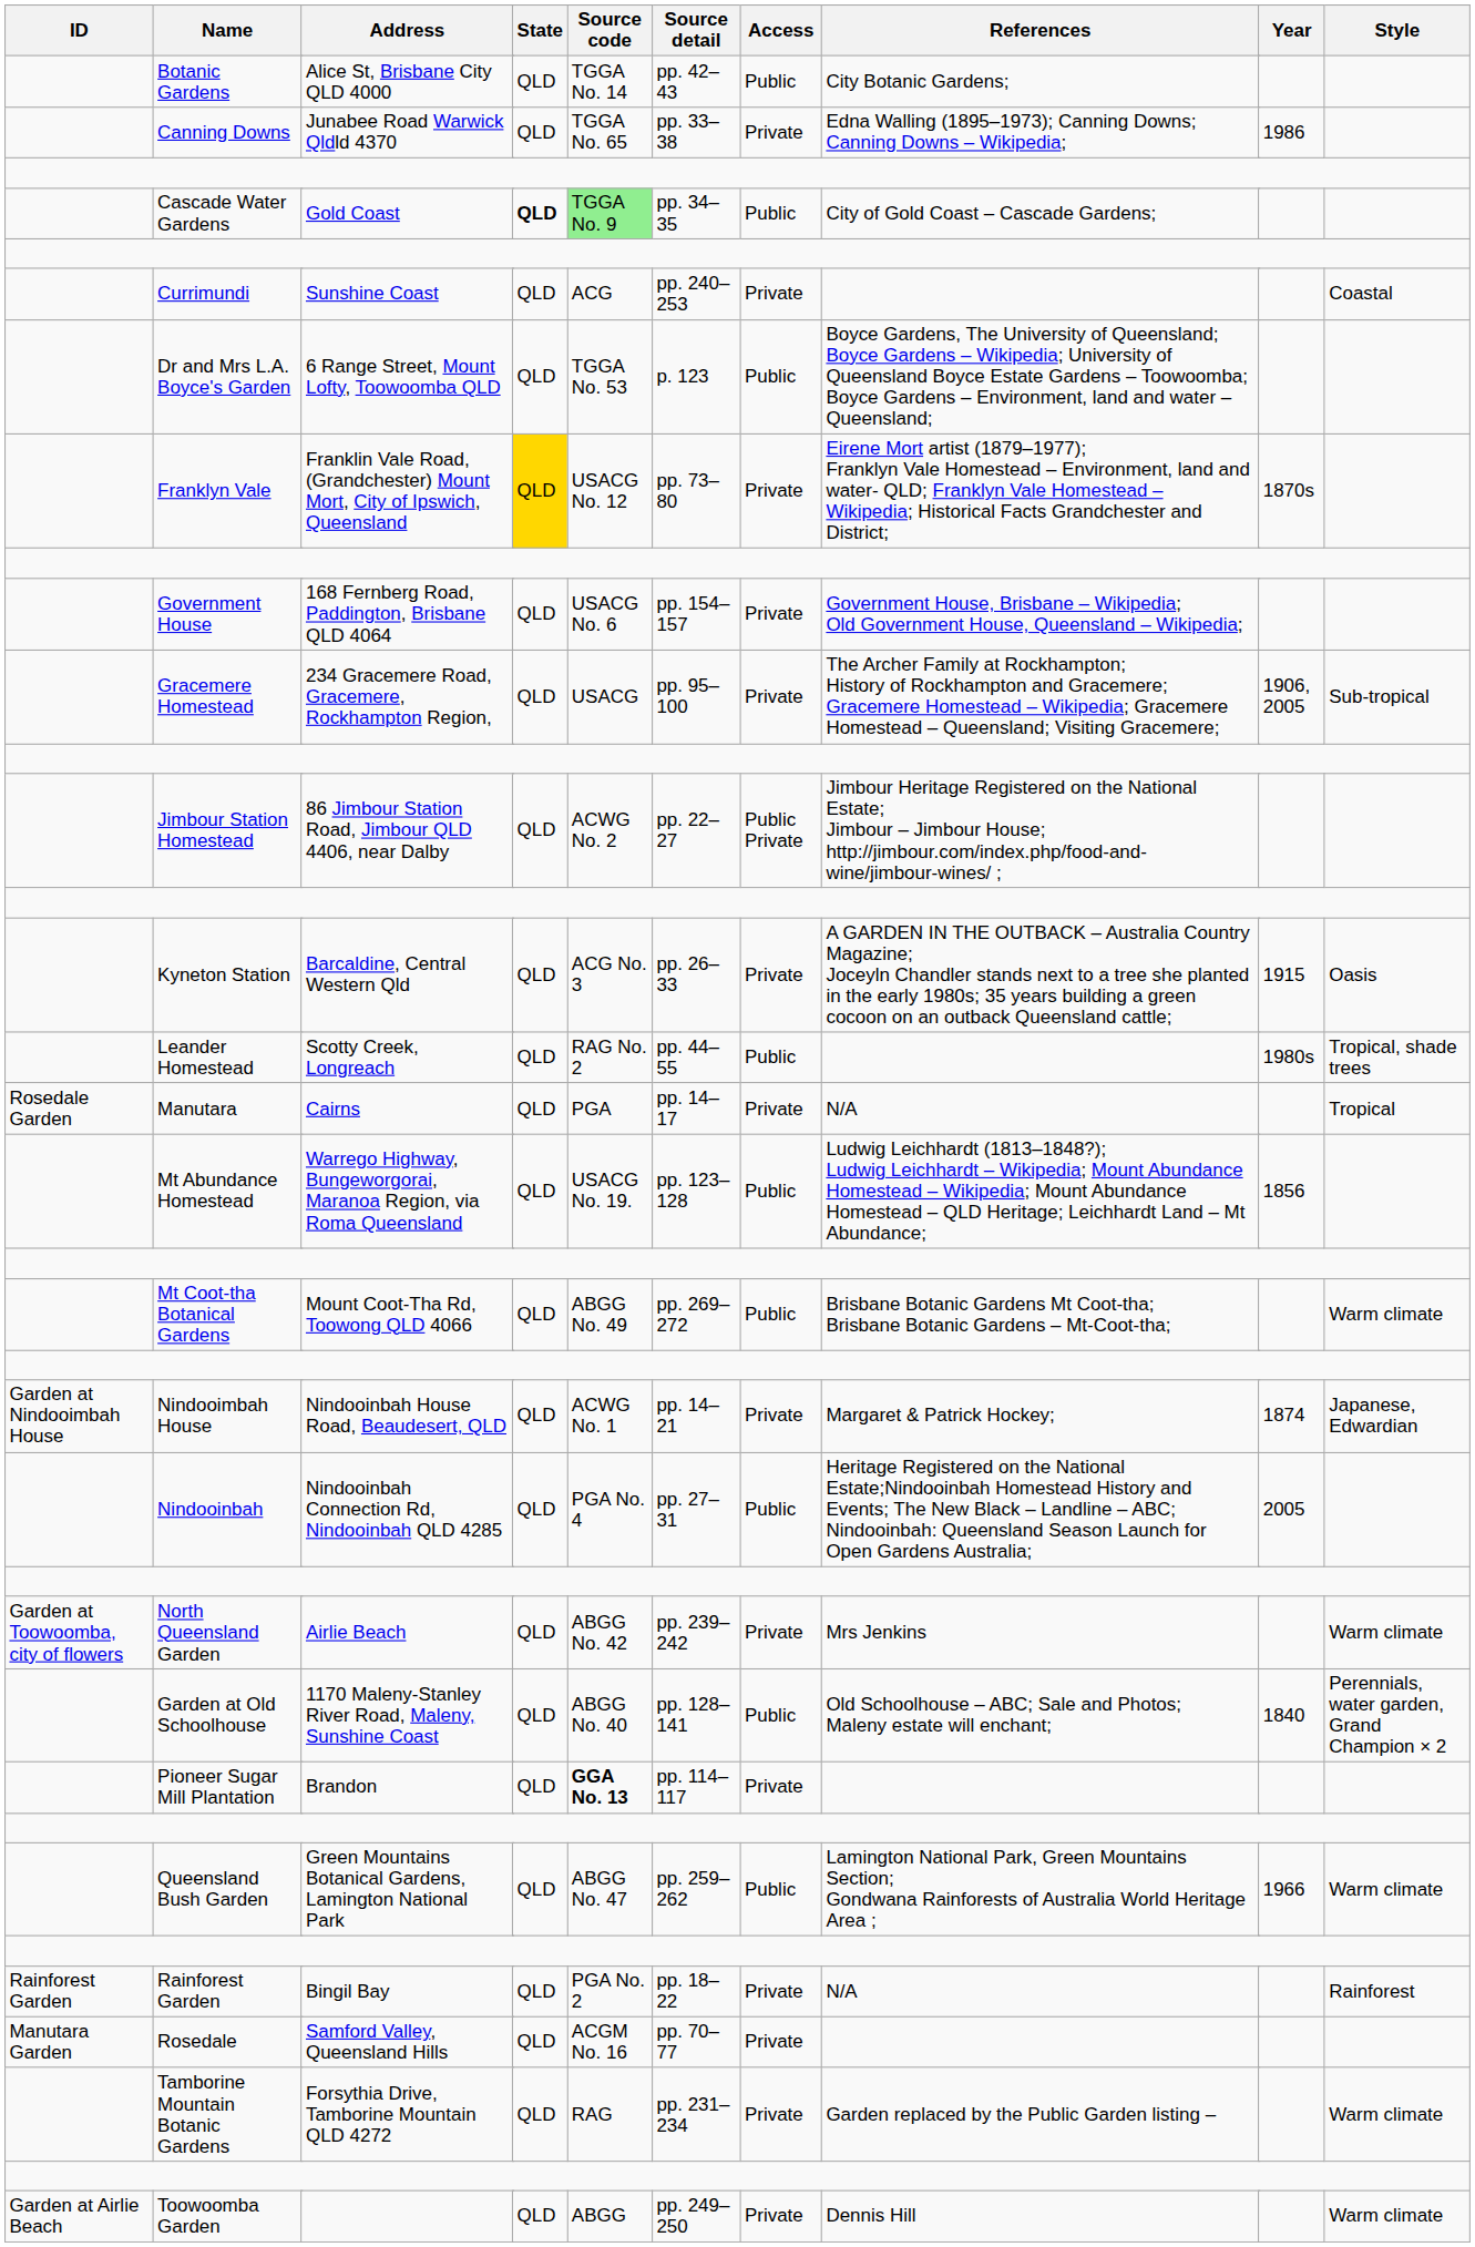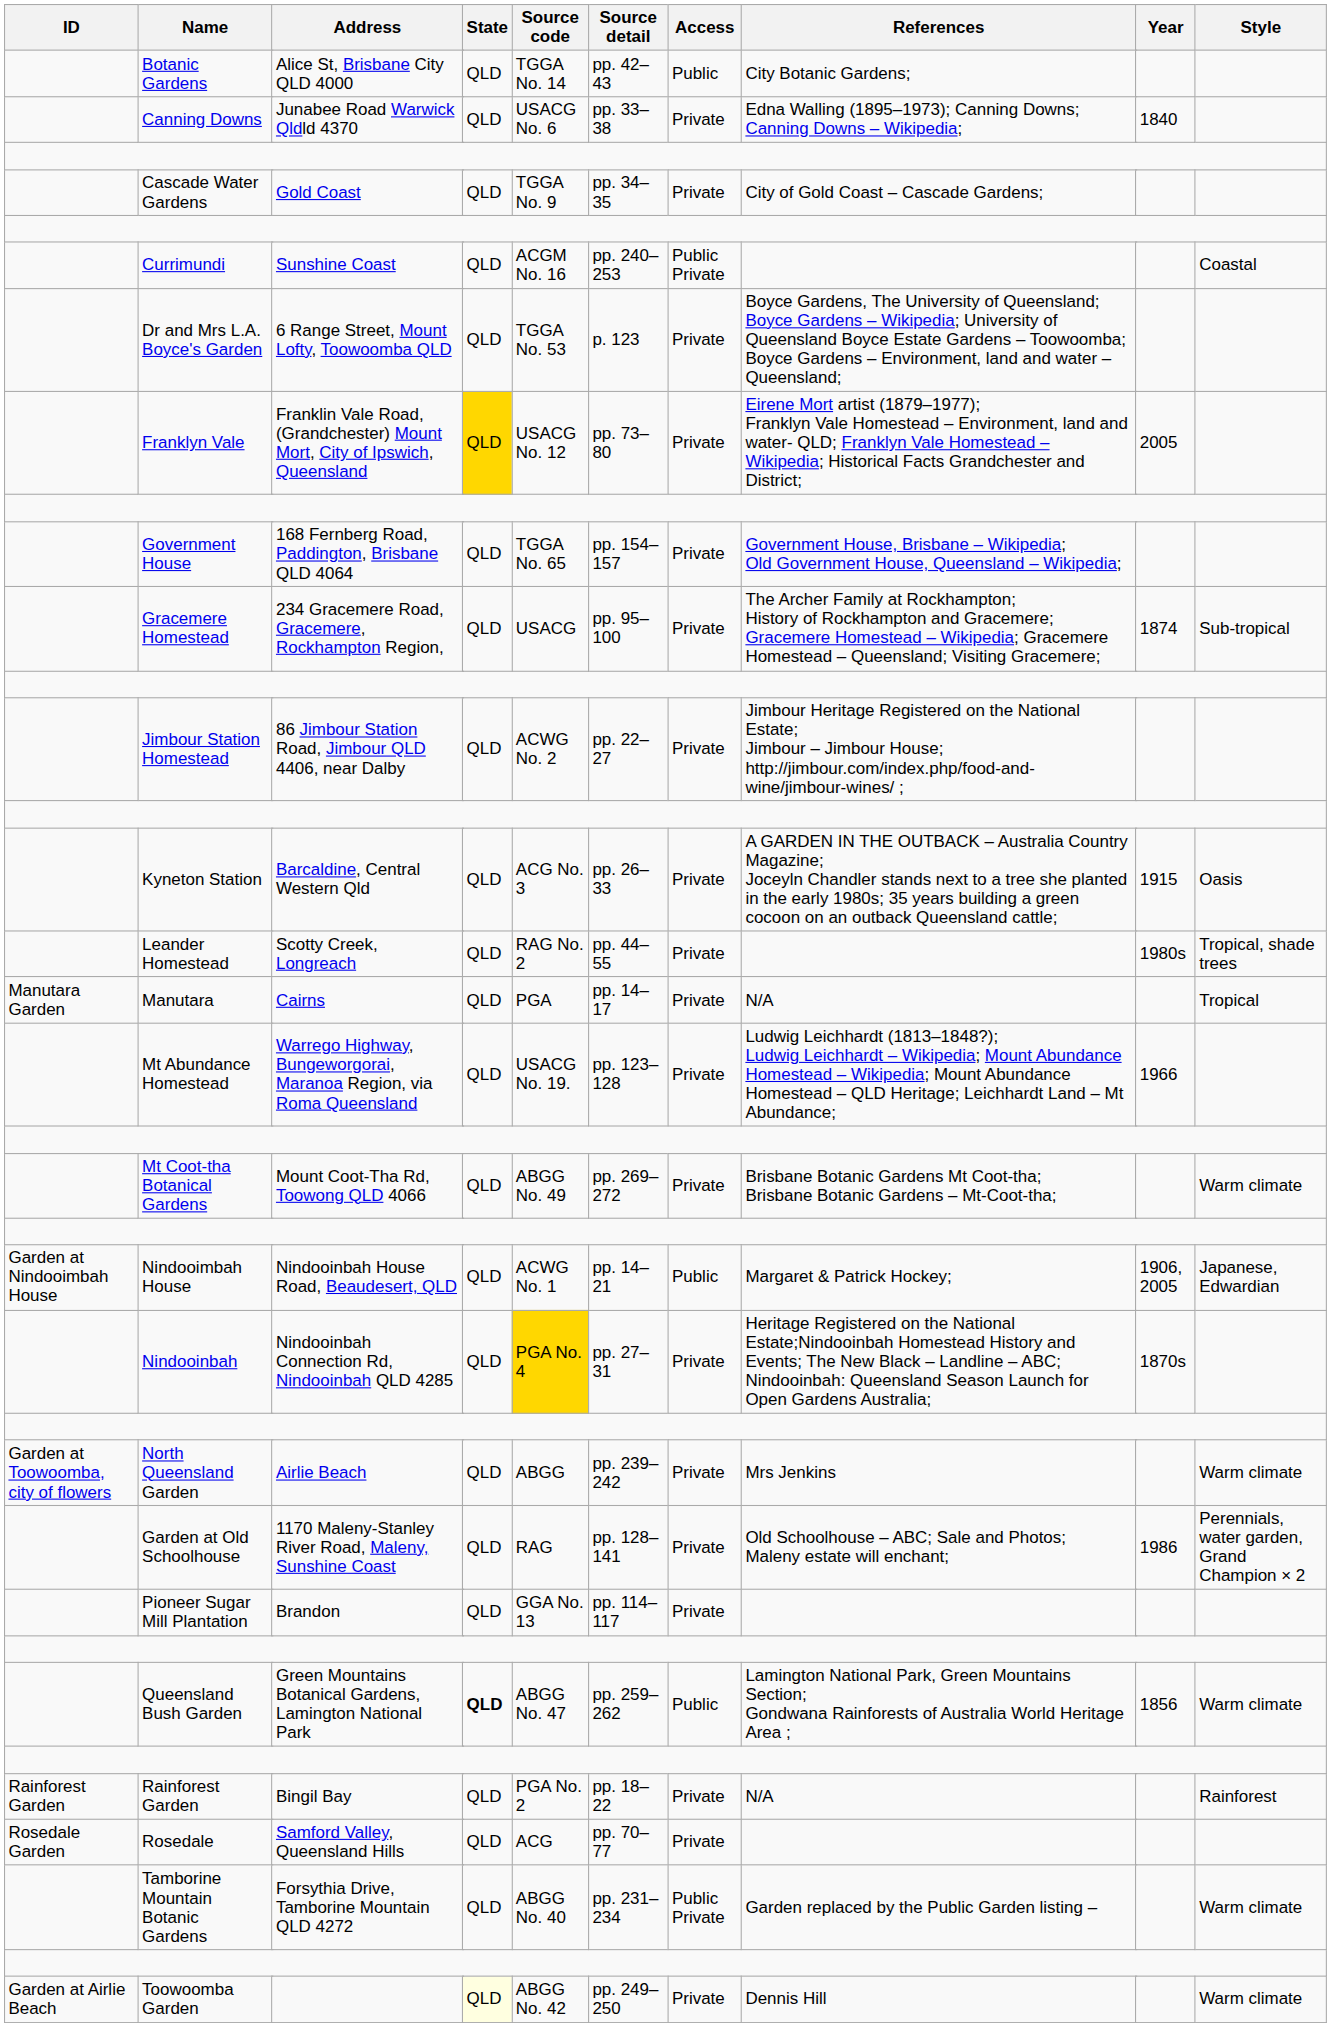Canning Downs | Source code: TGGA No. 65 -> USACG No. 6
Canning Downs | Year: 1986 -> 1840
Cascade Water Gardens | State: bold -> normal
Cascade Water Gardens | Source code: lightgreen background -> no background
Cascade Water Gardens | Access: Public -> Private
Currimundi | Source code: ACG -> ACGM No. 16
Currimundi | Access: Private -> Public Private
Dr and Mrs L.A. Boyce's Garden | Access: Public -> Private
Franklyn Vale | Year: 1870s -> 2005
Government House | Source code: USACG No. 6 -> TGGA No. 65
Gracemere Homestead | Year: 1906, 2005 -> 1874
Jimbour Station Homestead | Access: Public Private -> Private
Leander Homestead | Access: Public -> Private
Manutara | ID: Rosedale Garden -> Manutara Garden
Mt Abundance Homestead | Access: Public -> Private
Mt Abundance Homestead | Year: 1856 -> 1966
Mt Coot-tha Botanical Gardens | Access: Public -> Private
Nindooimbah House | Access: Private -> Public
Nindooimbah House | Year: 1874 -> 1906, 2005
Nindooinbah | Source code: no background -> gold background
Nindooinbah | Access: Public -> Private
Nindooinbah | Year: 2005 -> 1870s
North Queensland Garden | Source code: ABGG No. 42 -> ABGG
Garden at Old Schoolhouse | Source code: ABGG No. 40 -> RAG
Garden at Old Schoolhouse | Access: Public -> Private
Garden at Old Schoolhouse | Year: 1840 -> 1986
Pioneer Sugar Mill Plantation | Source code: bold -> normal
Queensland Bush Garden | State: normal -> bold
Queensland Bush Garden | Year: 1966 -> 1856
Rosedale | ID: Manutara Garden -> Rosedale Garden
Rosedale | Source code: ACGM No. 16 -> ACG
Tamborine Mountain Botanic Gardens | Source code: RAG -> ABGG No. 40
Tamborine Mountain Botanic Gardens | Access: Private -> Public Private
Toowoomba Garden | State: no background -> lightyellow background
Toowoomba Garden | Source code: ABGG -> ABGG No. 42
